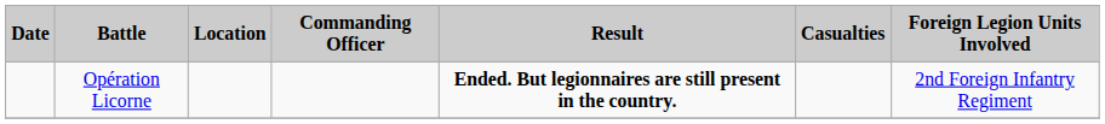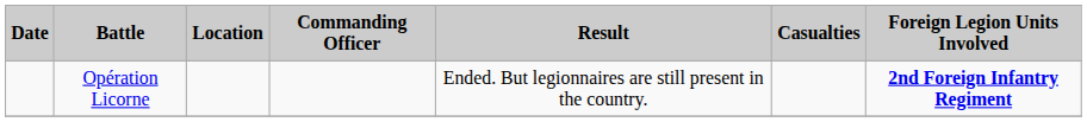Opération Licorne | Result: bold -> normal
Opération Licorne | Foreign Legion Units Involved: normal -> bold
